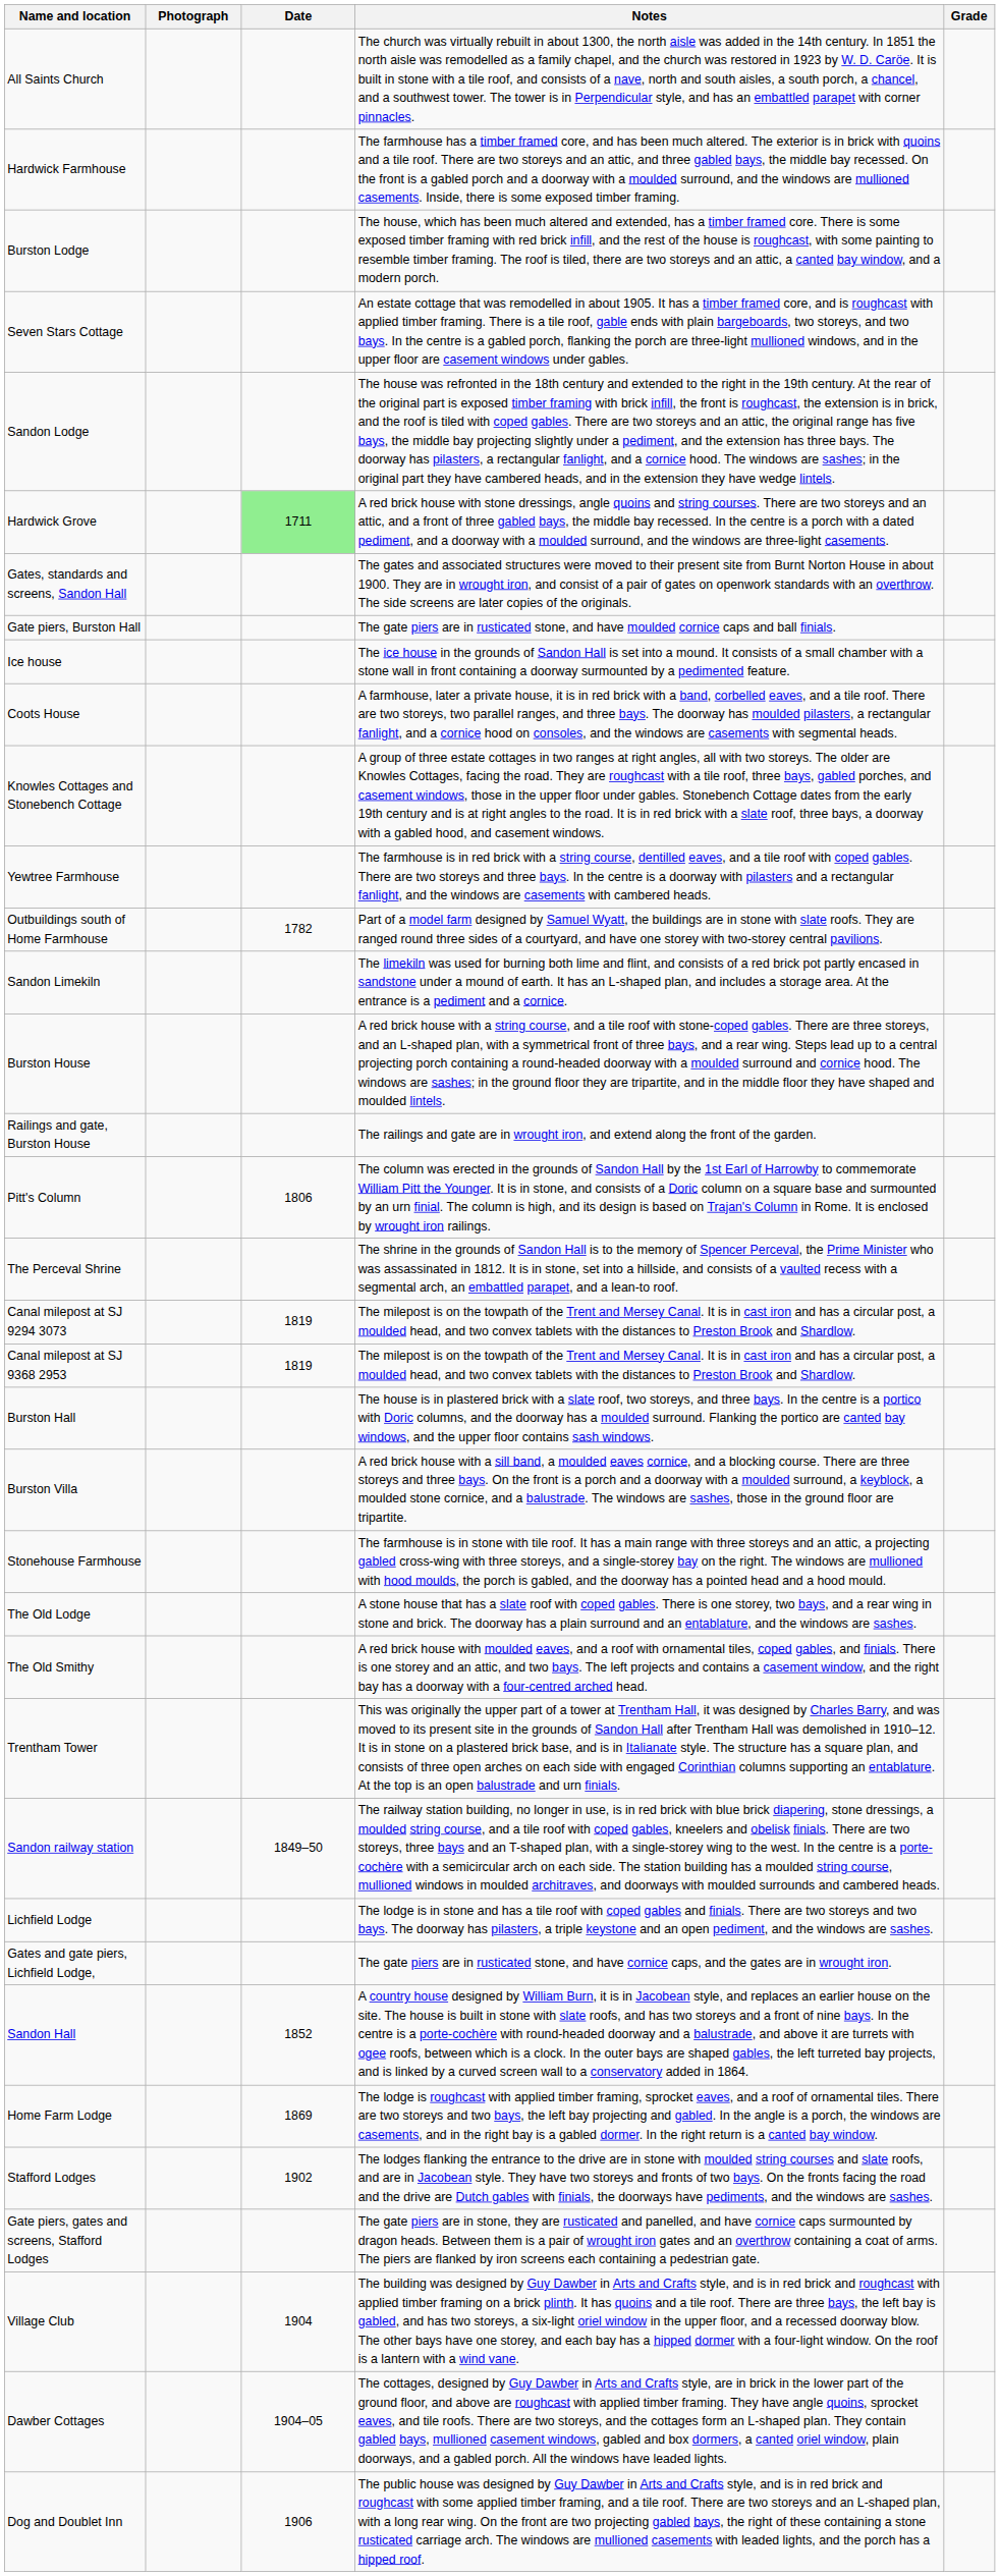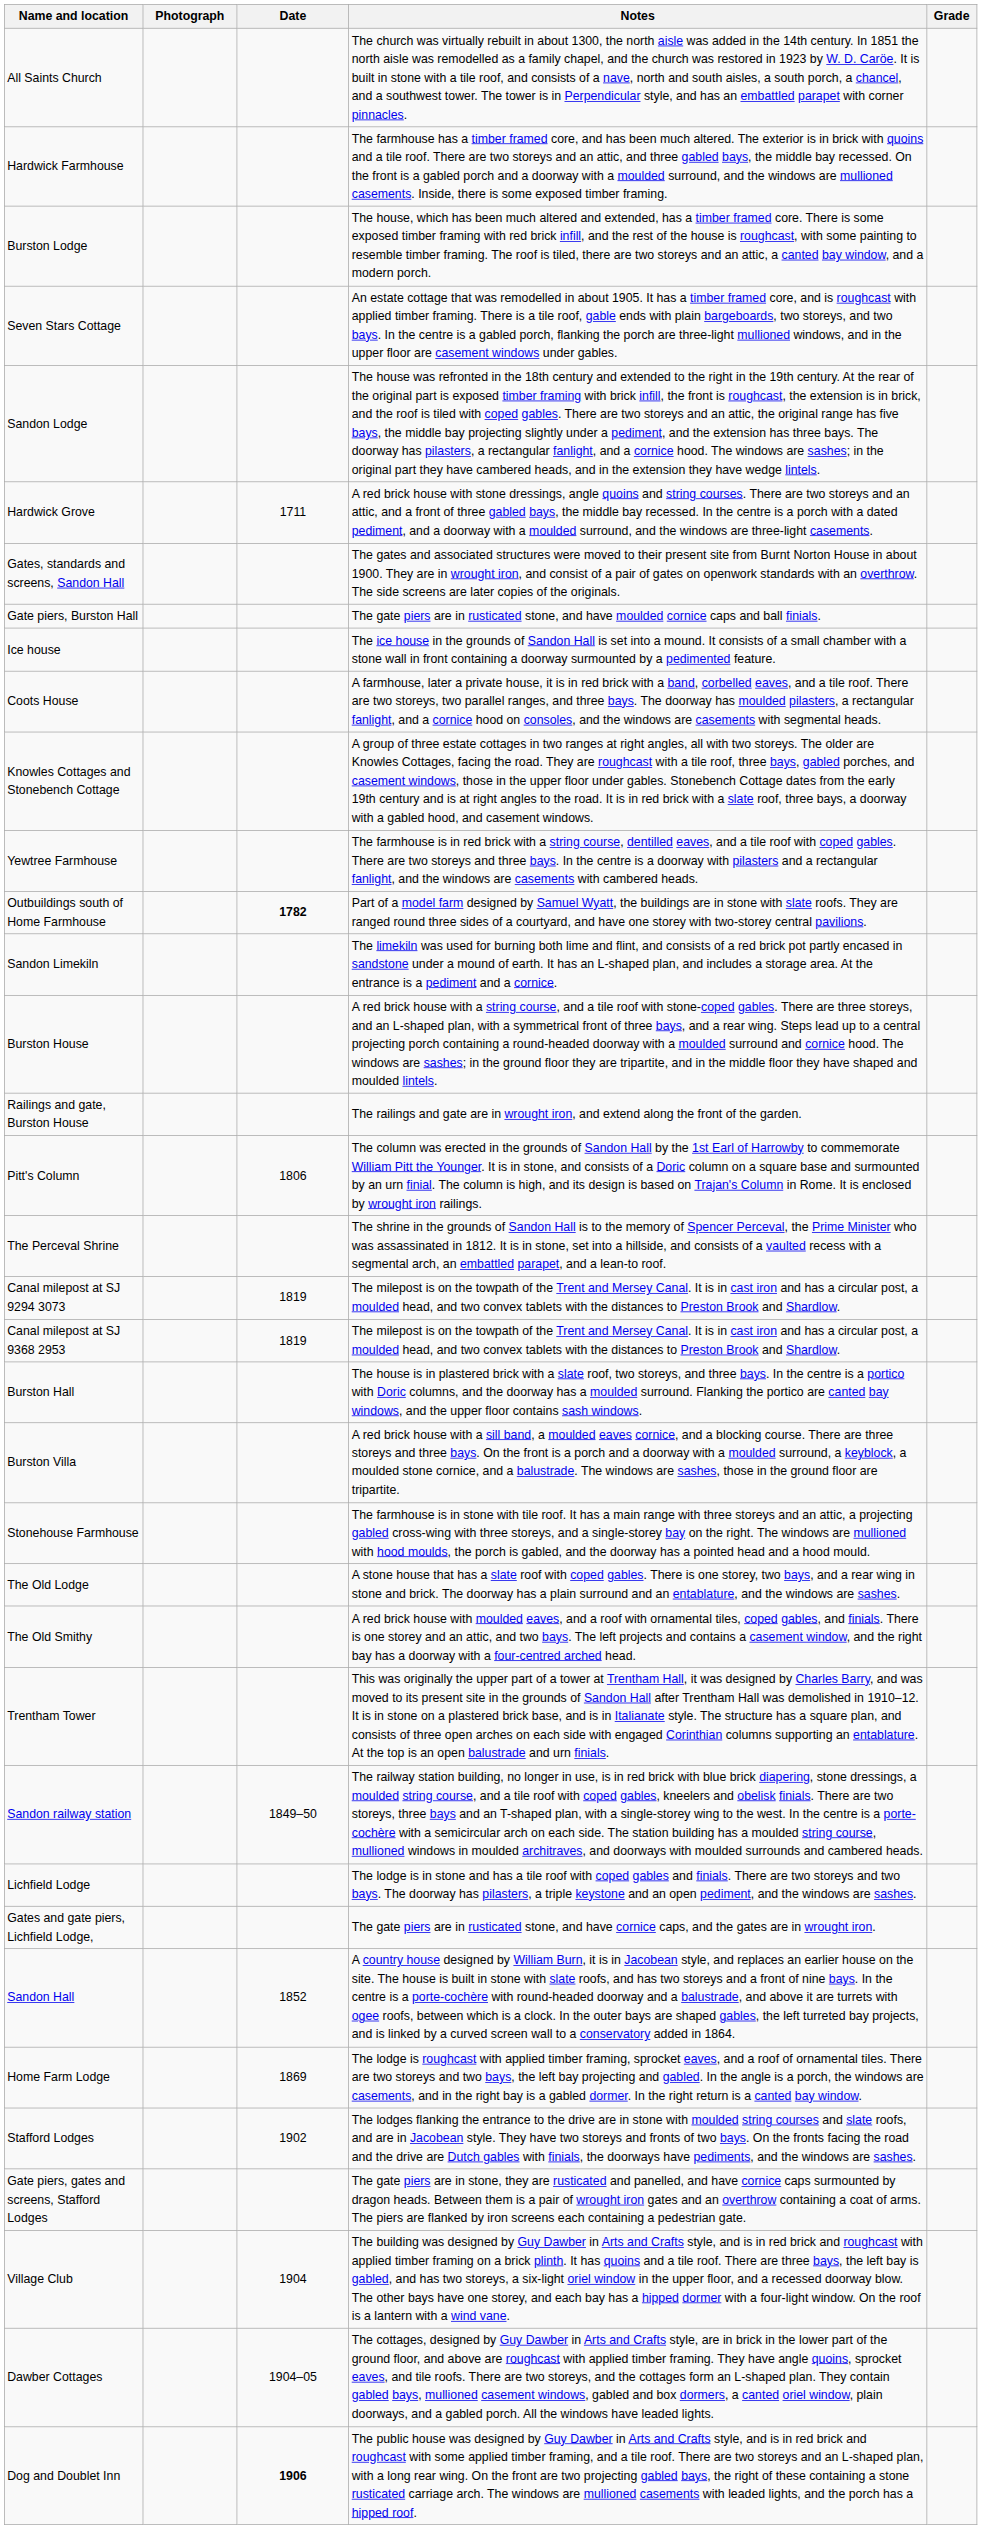Hardwick Grove | Date: lightgreen background -> no background
Outbuildings south of Home Farmhouse | Date: normal -> bold
Dog and Doublet Inn | Date: normal -> bold
